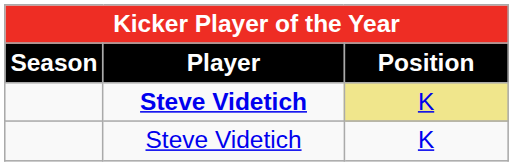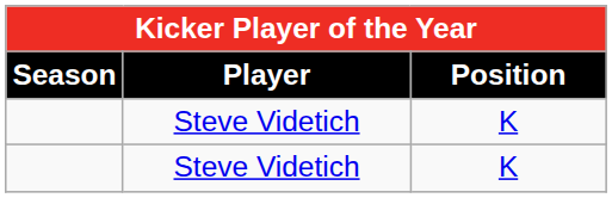row 3 | Player: bold -> normal
row 3 | Position: khaki background -> no background
